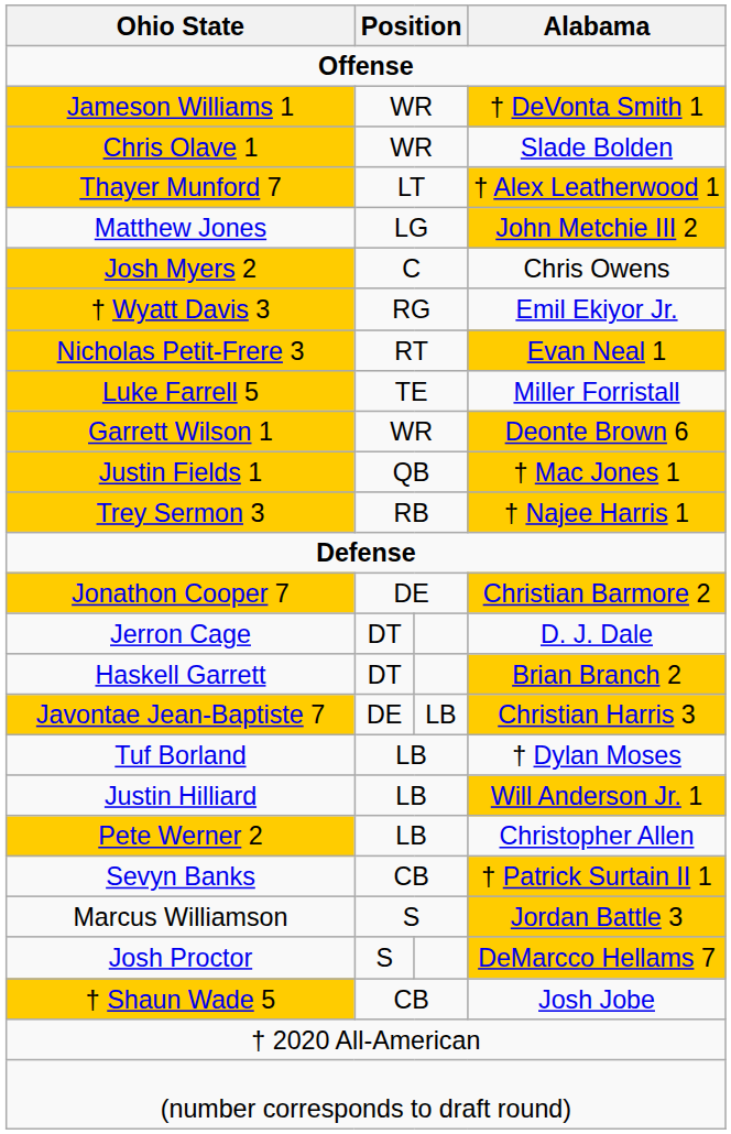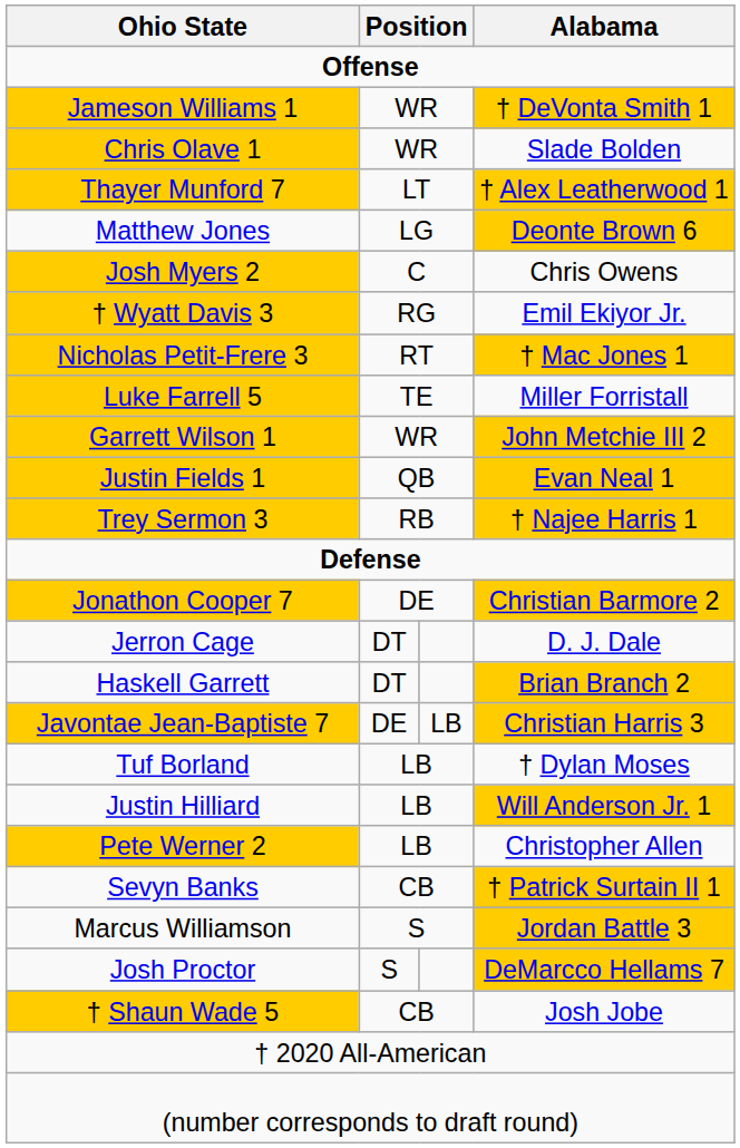Matthew Jones | Alabama: John Metchie III 2 -> Deonte Brown 6
Nicholas Petit-Frere 3 | Alabama: Evan Neal 1 -> † Mac Jones 1
Garrett Wilson 1 | Alabama: Deonte Brown 6 -> John Metchie III 2
Justin Fields 1 | Alabama: † Mac Jones 1 -> Evan Neal 1
